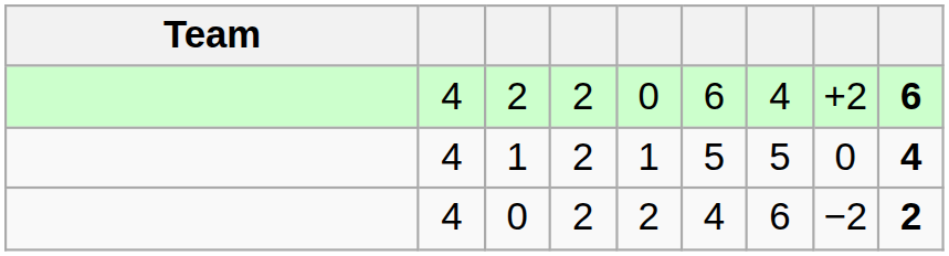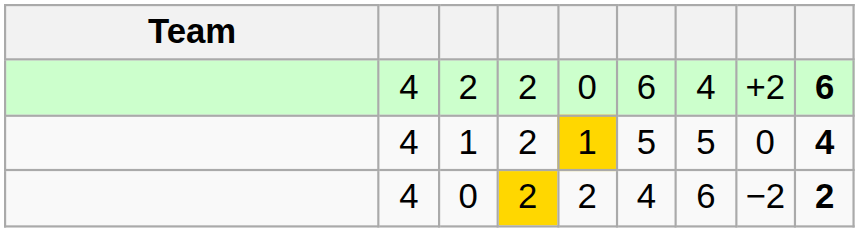row 3 | column 5: no background -> gold background
row 4 | column 4: no background -> gold background
